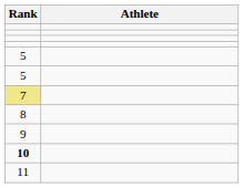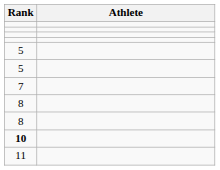row 8 | Rank: khaki background -> no background
row 10 | Rank: 9 -> 8
